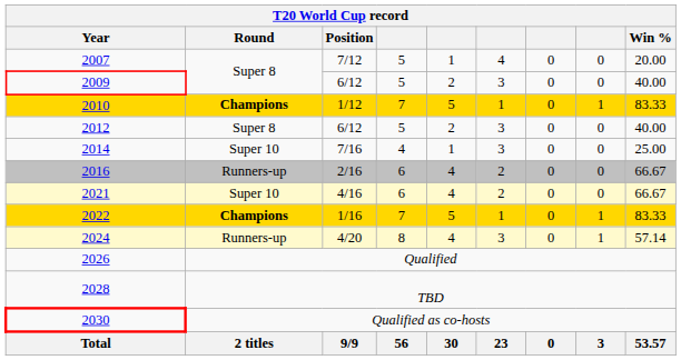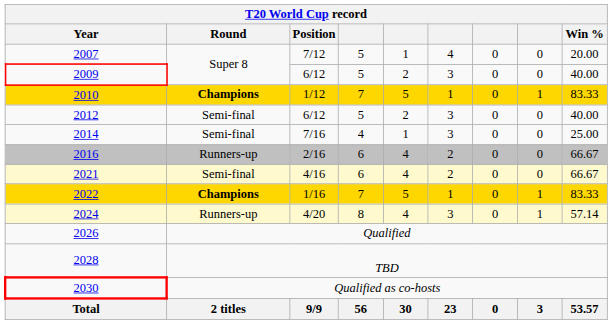2012 | T20 World Cup record / Round: Super 8 -> Semi-final
2014 | T20 World Cup record / Round: Super 10 -> Semi-final
2021 | T20 World Cup record / Round: Super 10 -> Semi-final
